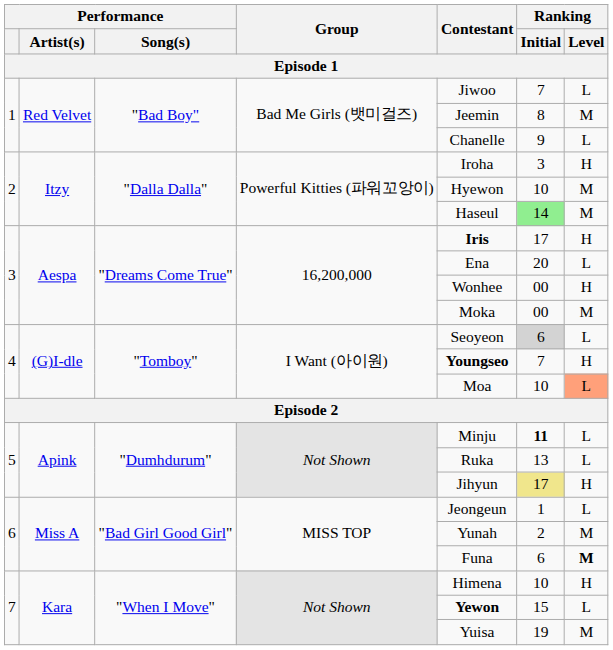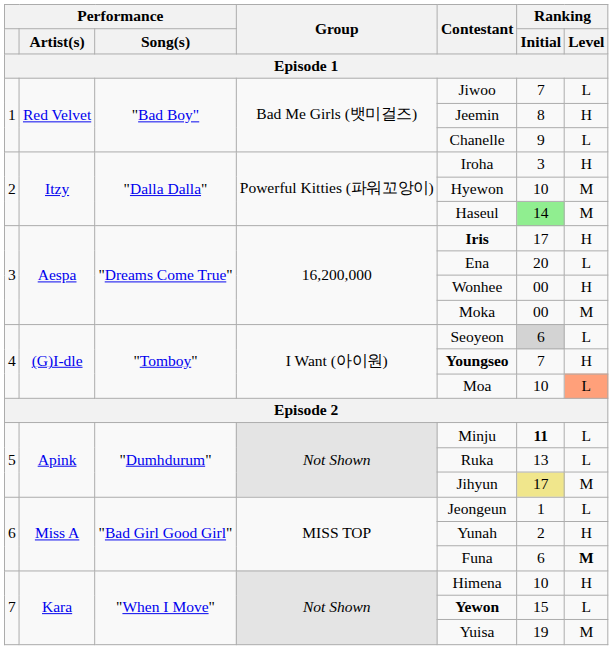row 5 | Ranking / Level: M -> H
row 20 | Ranking / Level: H -> M
row 22 | Ranking / Level: M -> H
